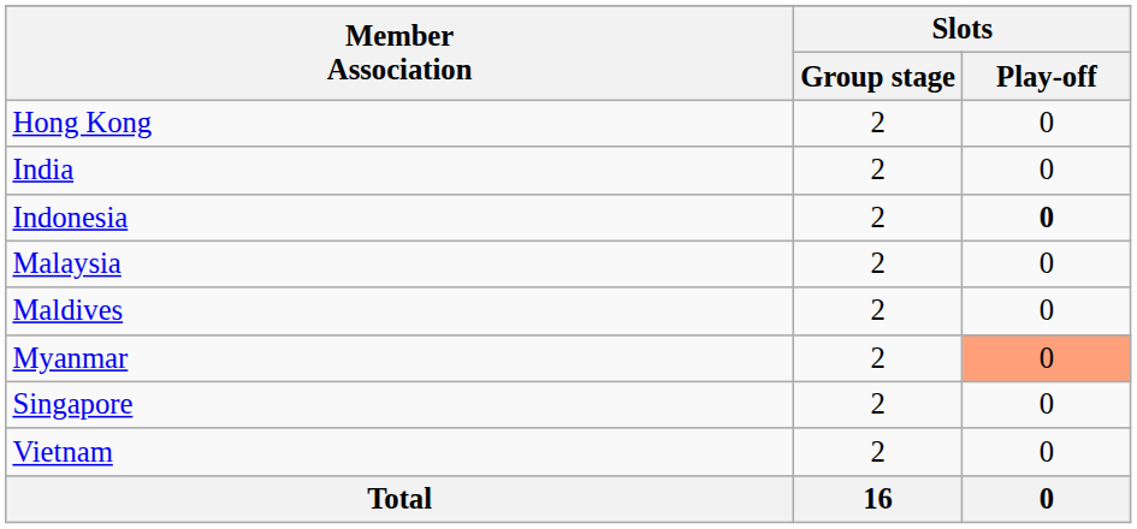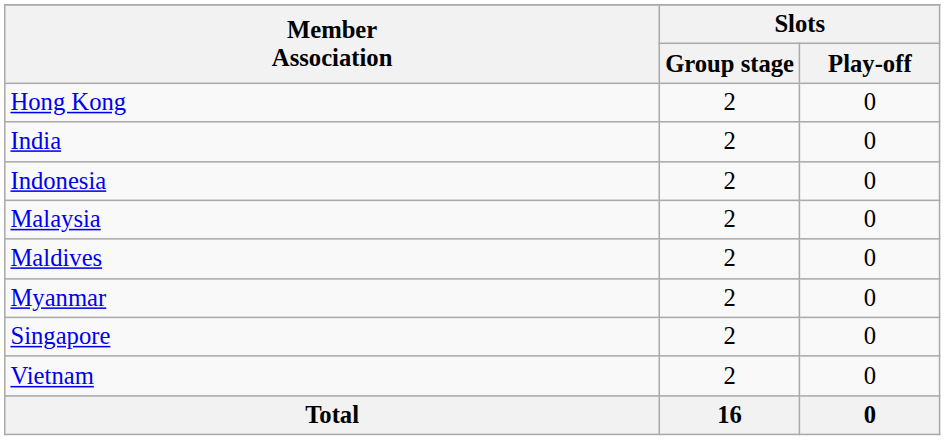Indonesia | Slots / Play-off: bold -> normal
Myanmar | Slots / Play-off: lightsalmon background -> no background
